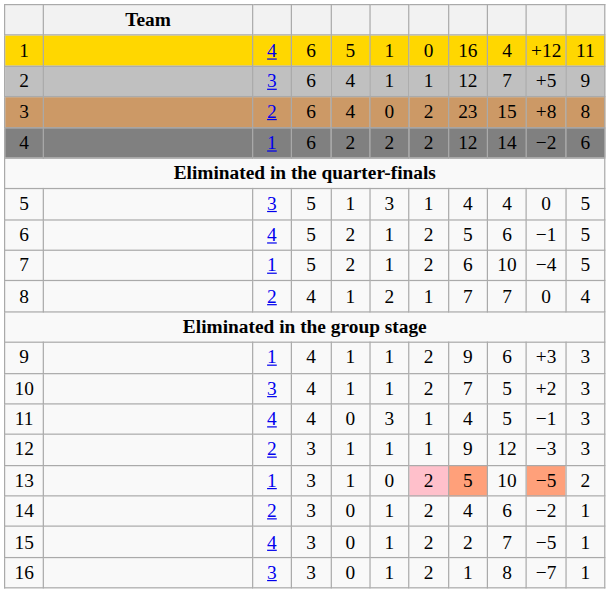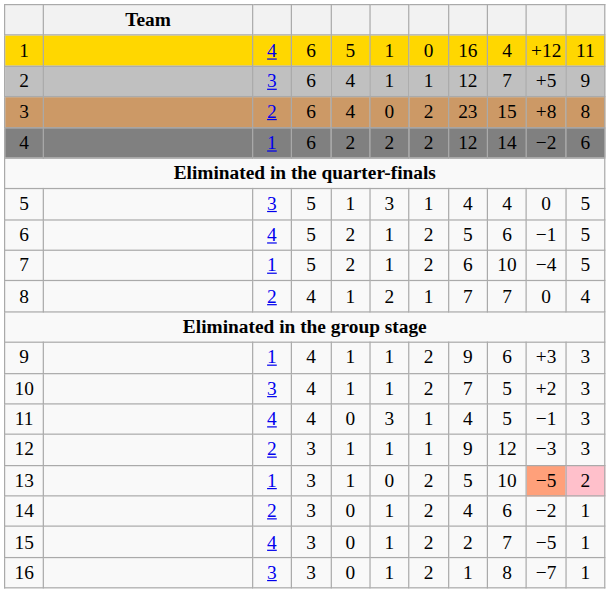13 | column 7: pink background -> no background
13 | column 8: lightsalmon background -> no background
13 | column 11: no background -> pink background
